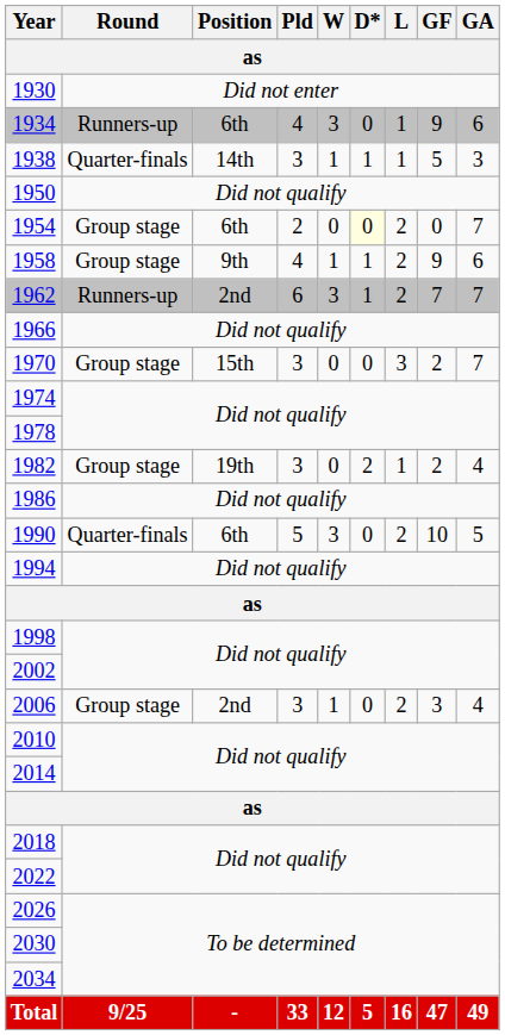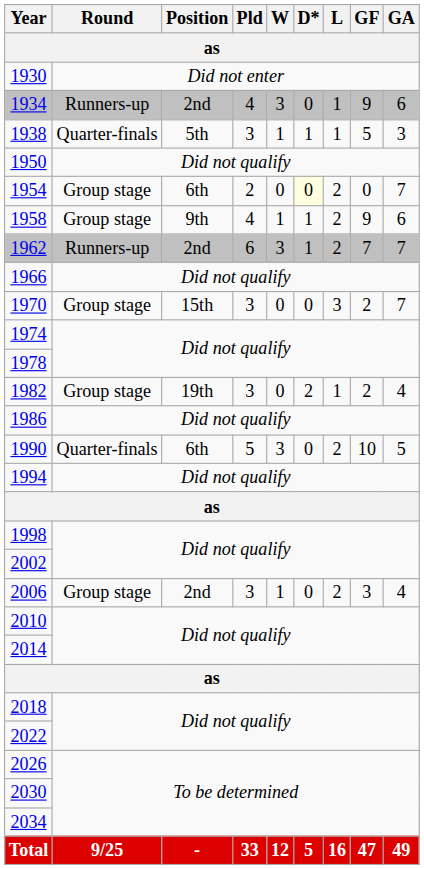1934 | Position: 6th -> 2nd
1938 | Position: 14th -> 5th
